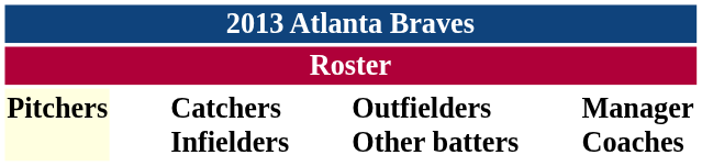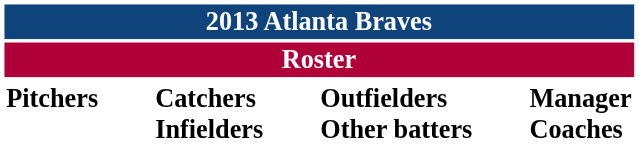Pitchers | column 1: lightyellow background -> no background
